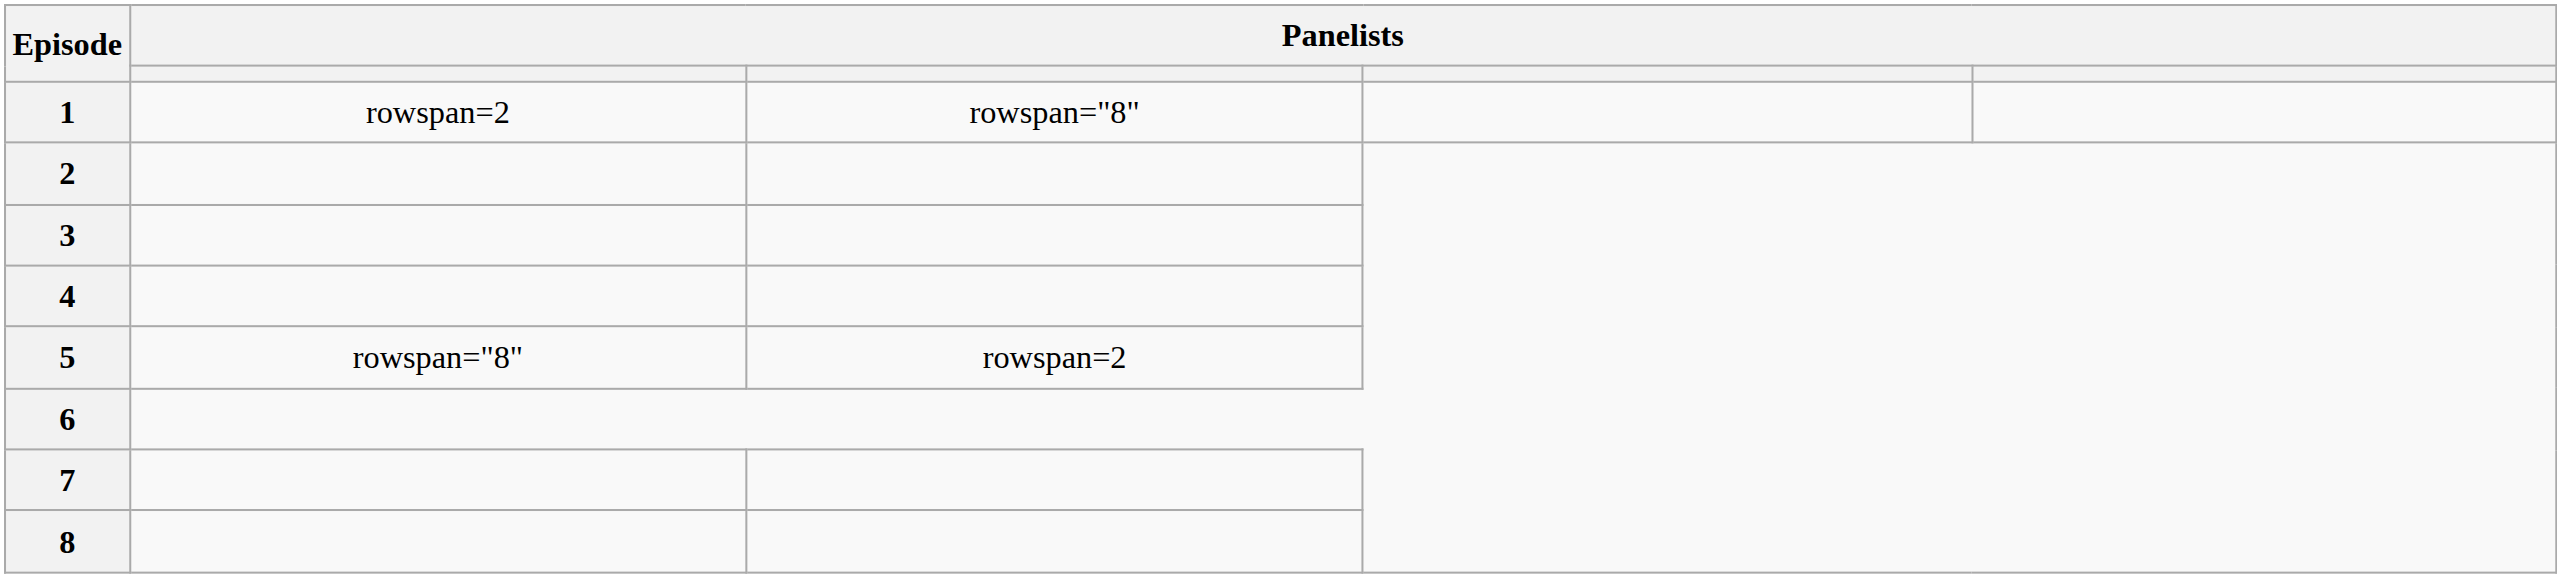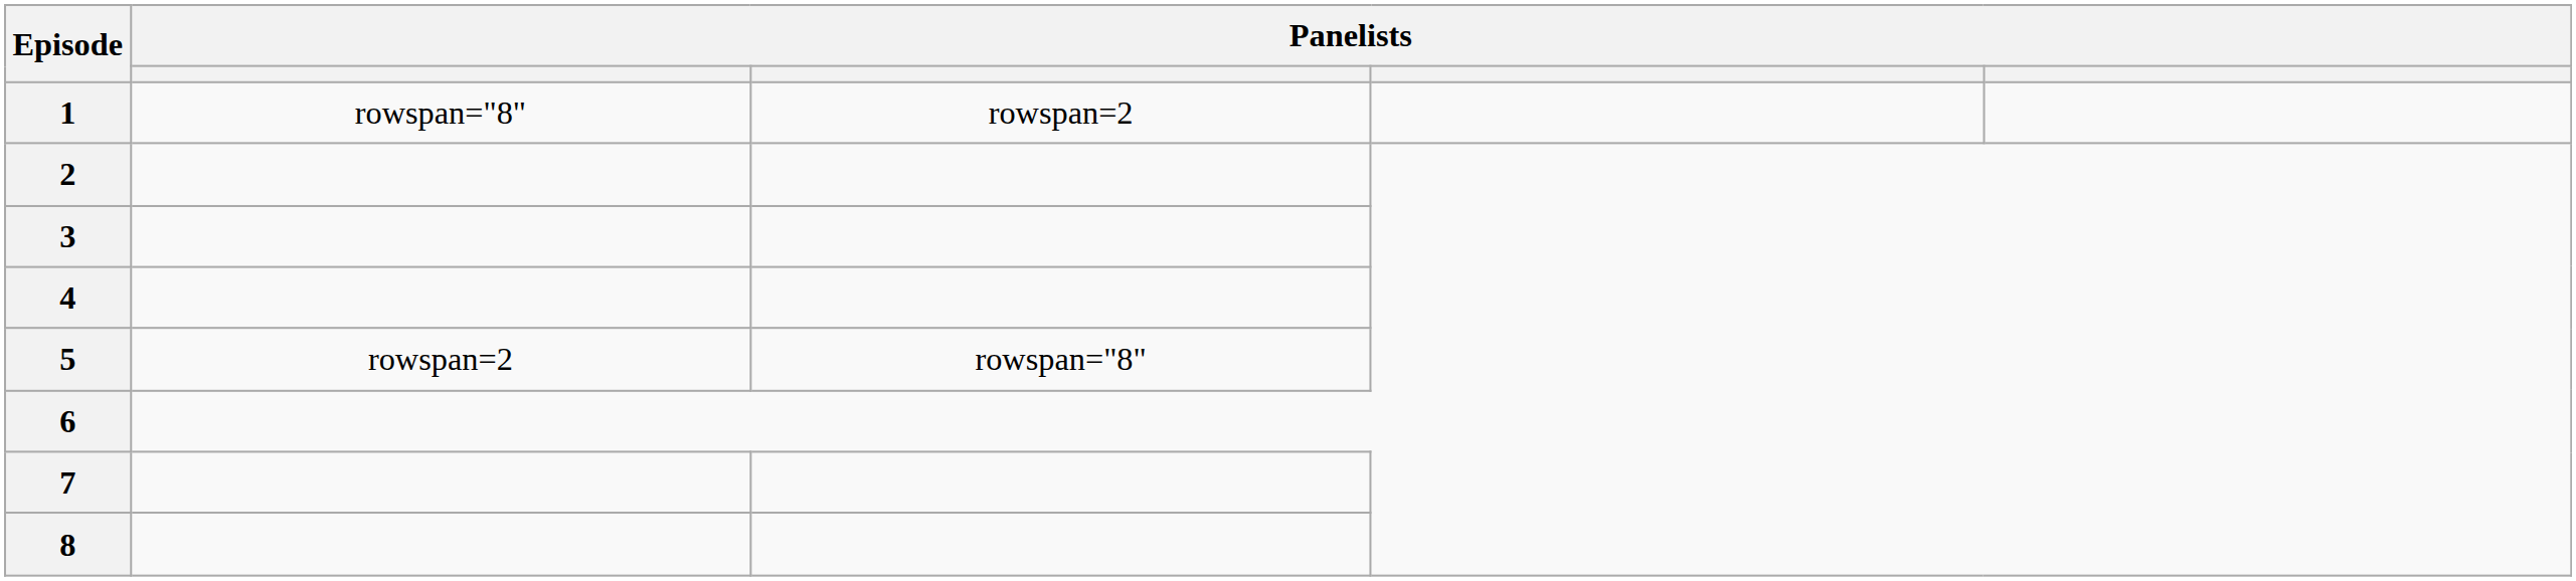1 | column 2: rowspan=2 -> rowspan="8"
1 | column 3: rowspan="8" -> rowspan=2
5 | column 2: rowspan="8" -> rowspan=2
5 | column 3: rowspan=2 -> rowspan="8"
